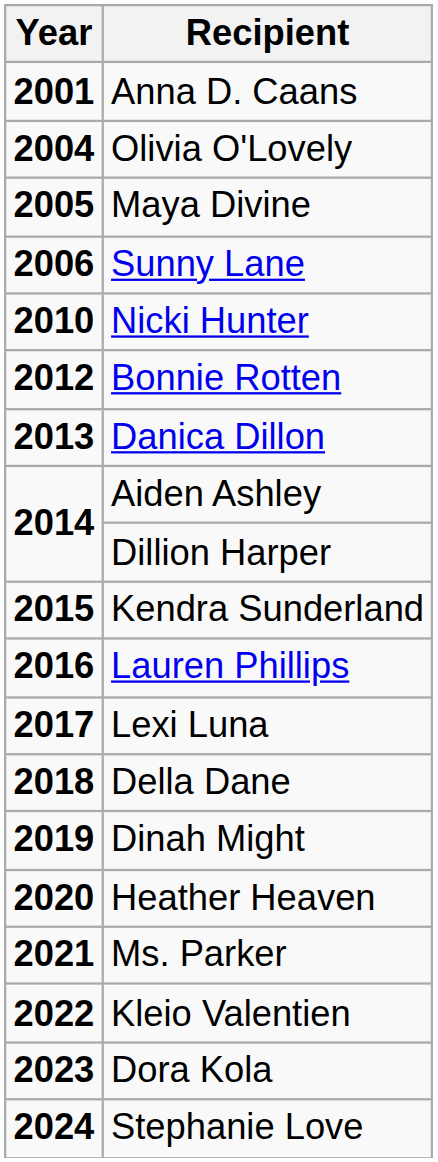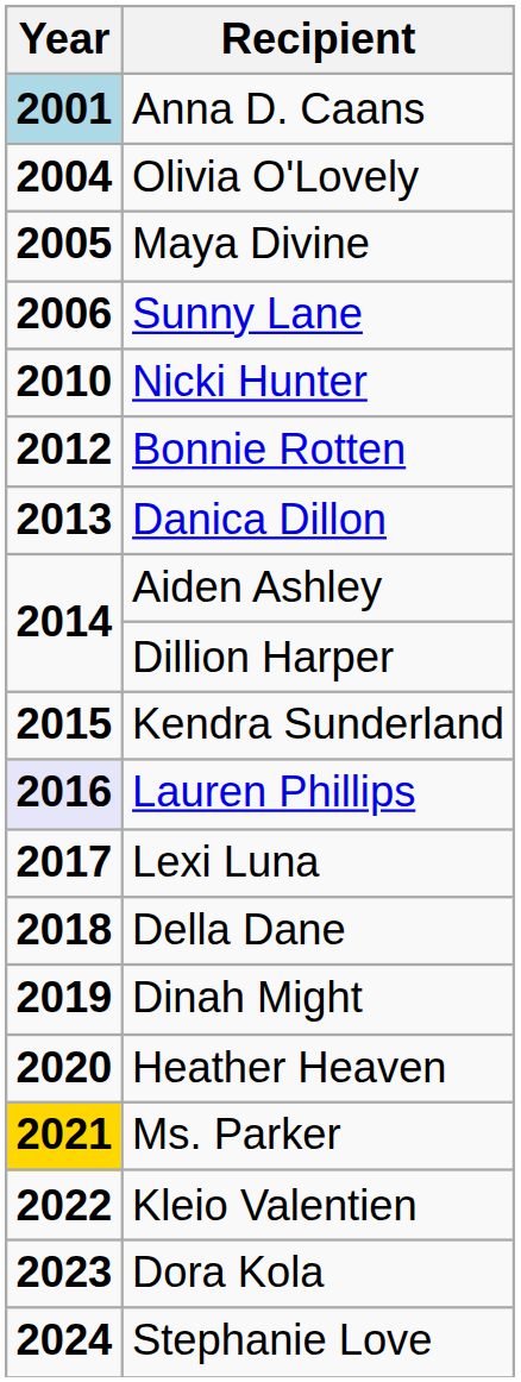Anna D. Caans | Year: no background -> lightblue background
Lauren Phillips | Year: no background -> lavender background
Ms. Parker | Year: no background -> gold background
